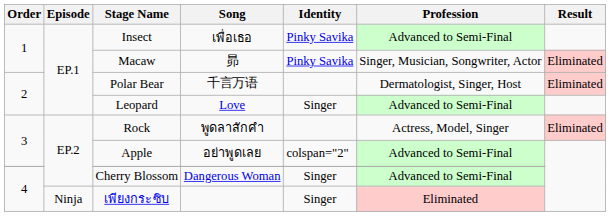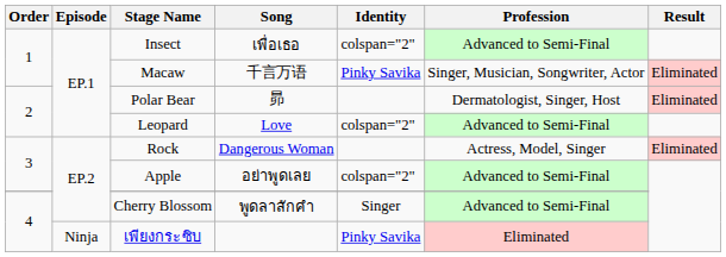Insect | Identity: Pinky Savika -> colspan="2"
Macaw | Song: 昴 -> 千言万语
Polar Bear | Song: 千言万语 -> 昴
Leopard | Identity: Singer -> colspan="2"
Rock | Song: พูดลาสักคำ -> Dangerous Woman
Cherry Blossom | Song: Dangerous Woman -> พูดลาสักคำ
เพียงกระซิบ | Identity: Singer -> Pinky Savika
